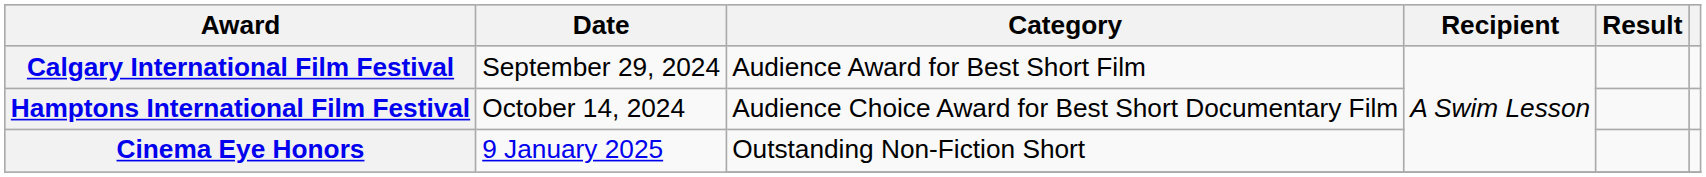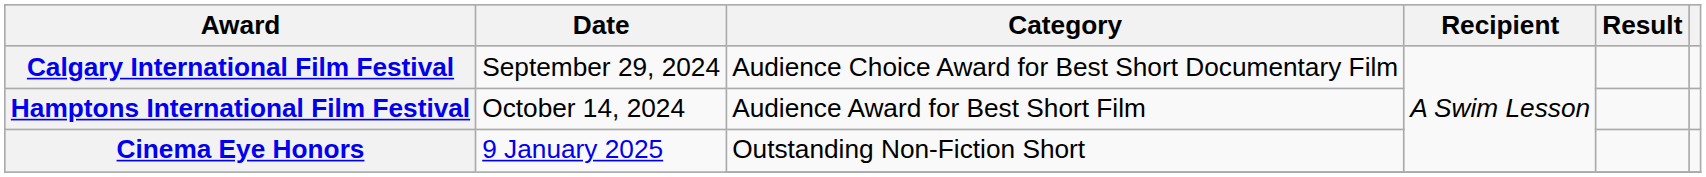Calgary International Film Festival | Category: Audience Award for Best Short Film -> Audience Choice Award for Best Short Documentary Film
Hamptons International Film Festival | Category: Audience Choice Award for Best Short Documentary Film -> Audience Award for Best Short Film
